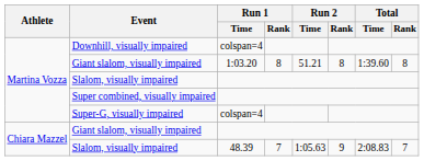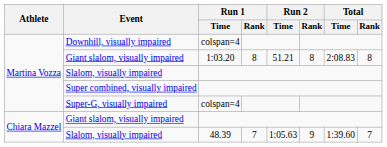Giant slalom, visually impaired / 1:03.20 | Total / Time: 1:39.60 -> 2:08.83
Slalom, visually impaired / 48.39 | Total / Time: 2:08.83 -> 1:39.60
